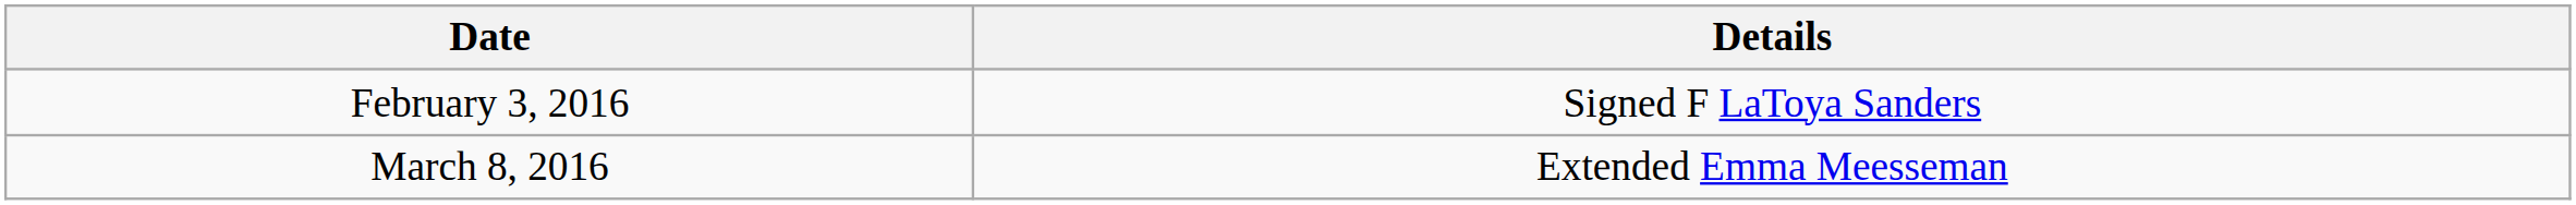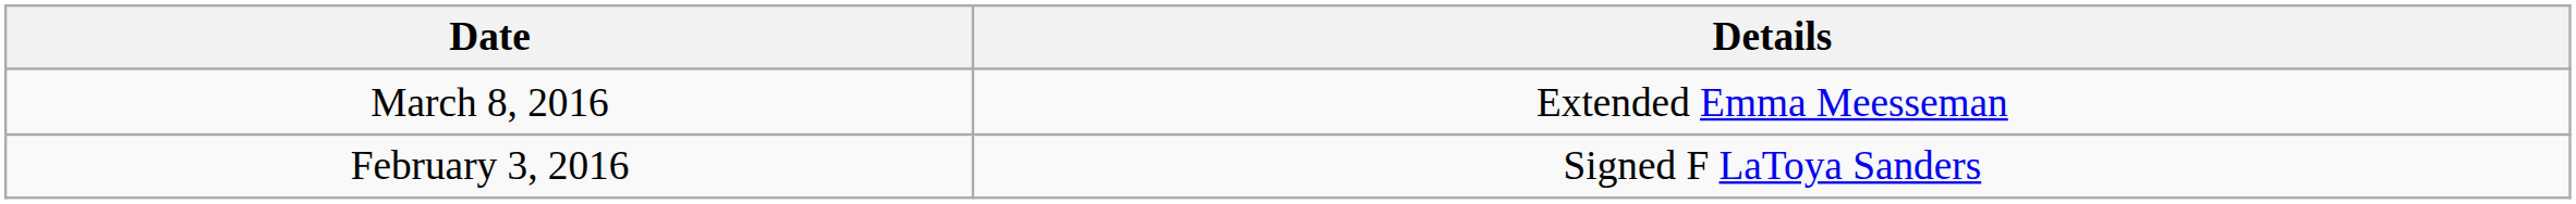rows swapped: February 3, 2016 <-> March 8, 2016
